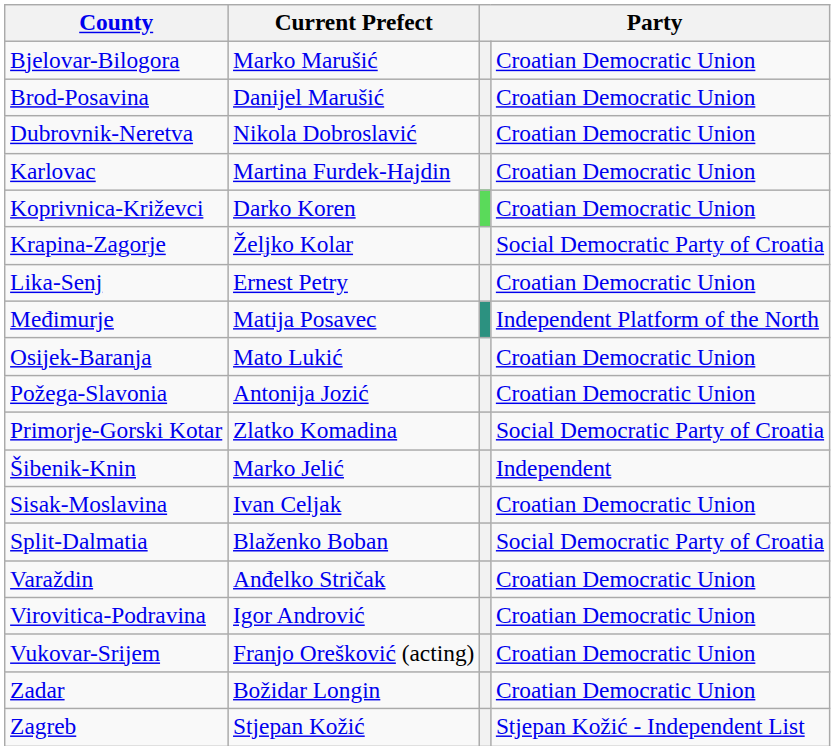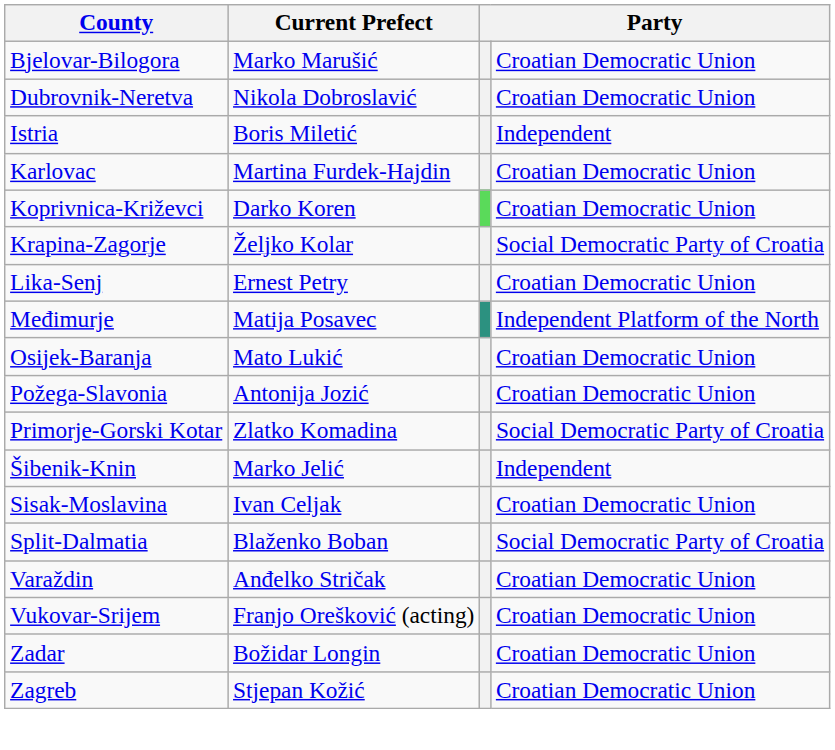- row: Brod-Posavina | Danijel Marušić | Croatian Democratic Union
+ row: Istria | Boris Miletić | Independent
- row: Virovitica-Podravina | Igor Andrović | Croatian Democratic Union
Zagreb | column 4: Stjepan Kožić - Independent List -> Croatian Democratic Union
